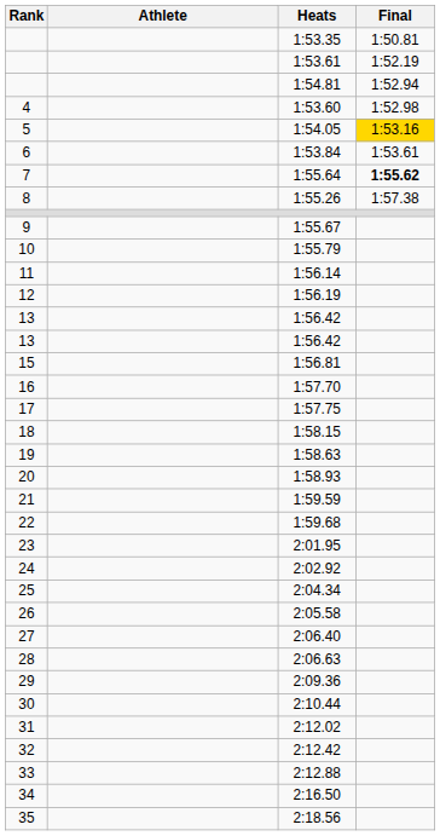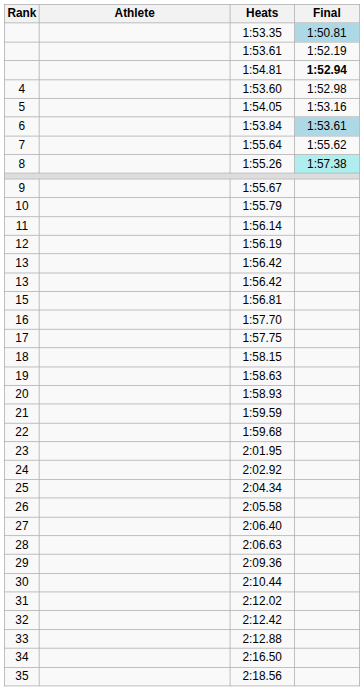1:53.35 | Final: no background -> lightblue background
1:54.81 | Final: normal -> bold
1:54.05 | Final: gold background -> no background
1:53.84 | Final: no background -> lightblue background
1:55.64 | Final: bold -> normal
1:55.26 | Final: no background -> paleturquoise background
